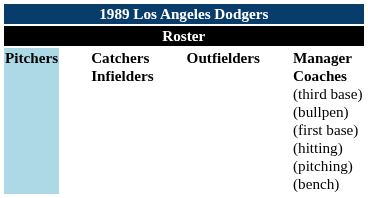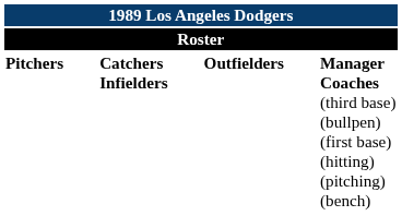Pitchers | column 1: lightblue background -> no background
